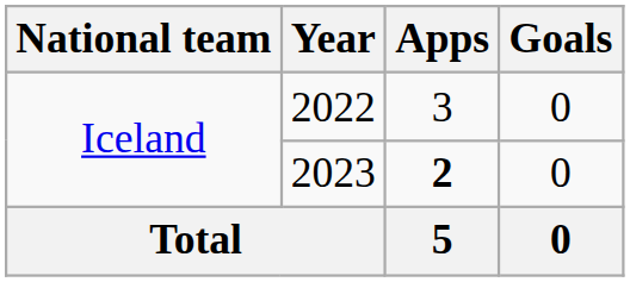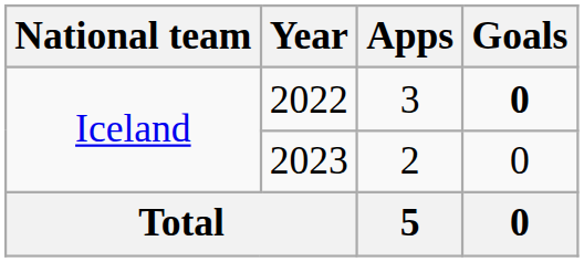2022 | Goals: normal -> bold
2023 | Apps: bold -> normal
